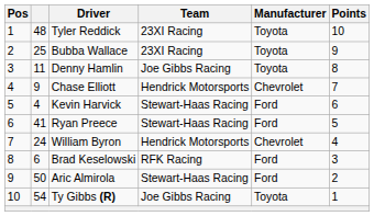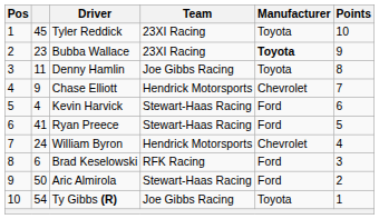Tyler Reddick | column 2: 48 -> 45
Bubba Wallace | column 2: 25 -> 23
Bubba Wallace | Manufacturer: normal -> bold
